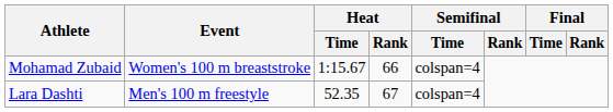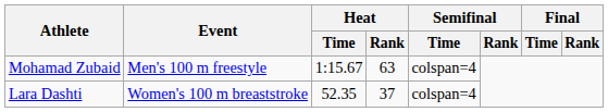Mohamad Zubaid | Event: Women's 100 m breaststroke -> Men's 100 m freestyle
Mohamad Zubaid | Heat / Rank: 66 -> 63
Lara Dashti | Event: Men's 100 m freestyle -> Women's 100 m breaststroke
Lara Dashti | Heat / Rank: 67 -> 37
